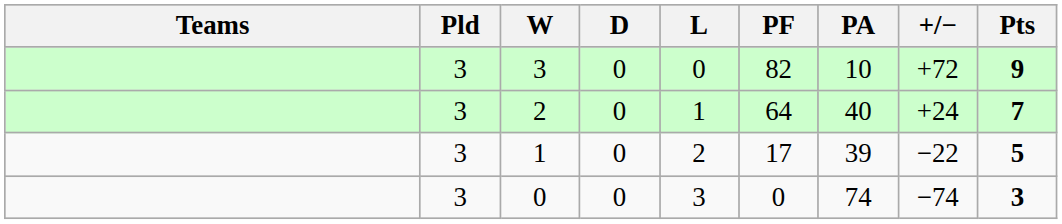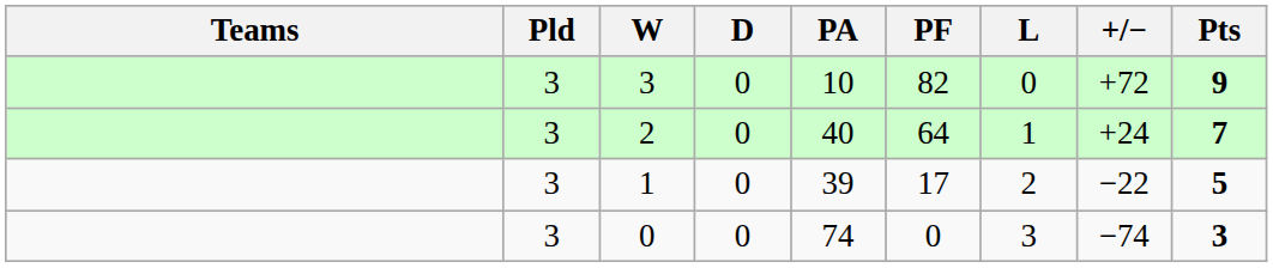columns swapped: L <-> PA
